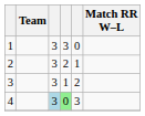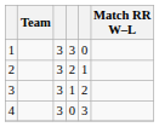4 | column 3: lightblue background -> no background
4 | column 4: lightgreen background -> no background
